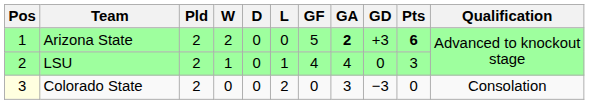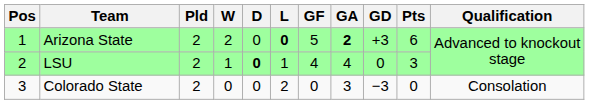Arizona State | L: normal -> bold
Arizona State | Pts: bold -> normal
LSU | D: normal -> bold
Colorado State | Pos: lightyellow background -> no background
